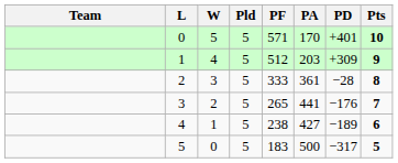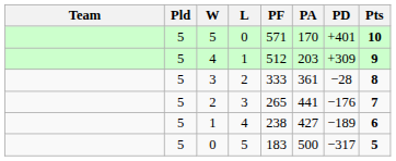columns swapped: Pld <-> L
